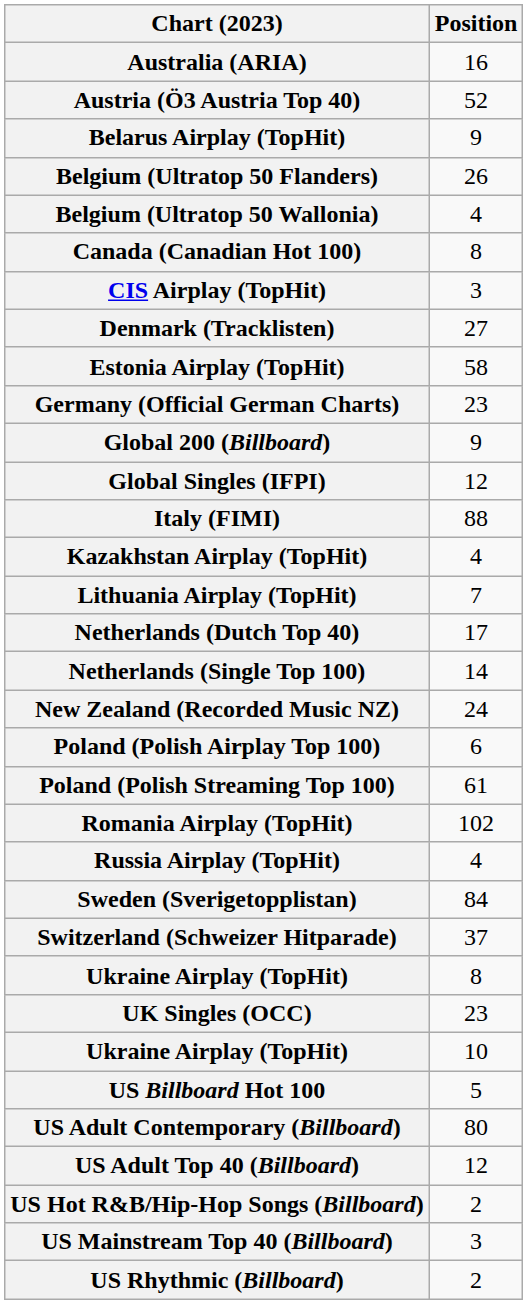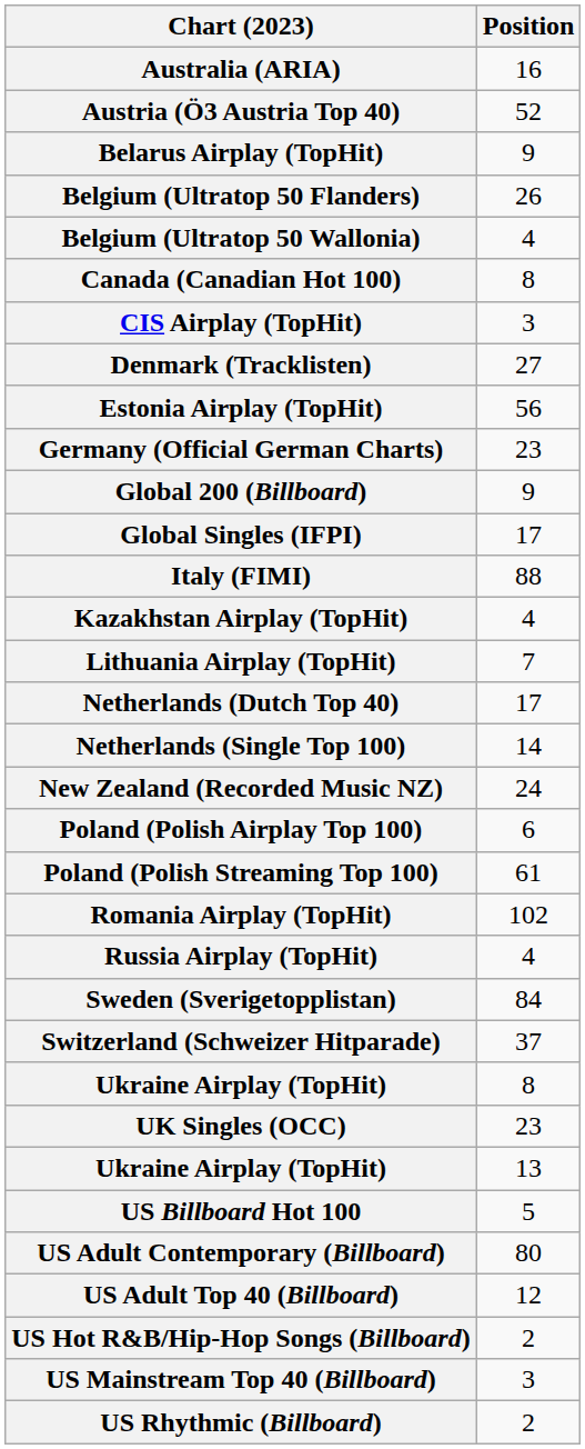row 10 | Position: 58 -> 56
row 13 | Position: 12 -> 17
row 28 | Position: 10 -> 13
